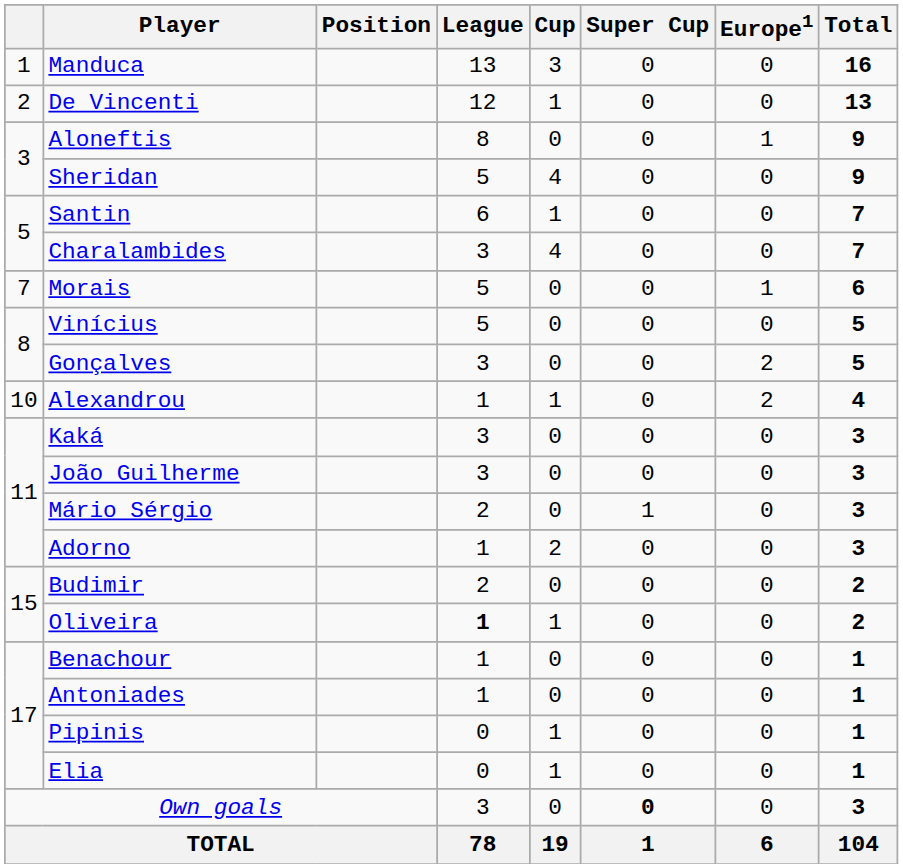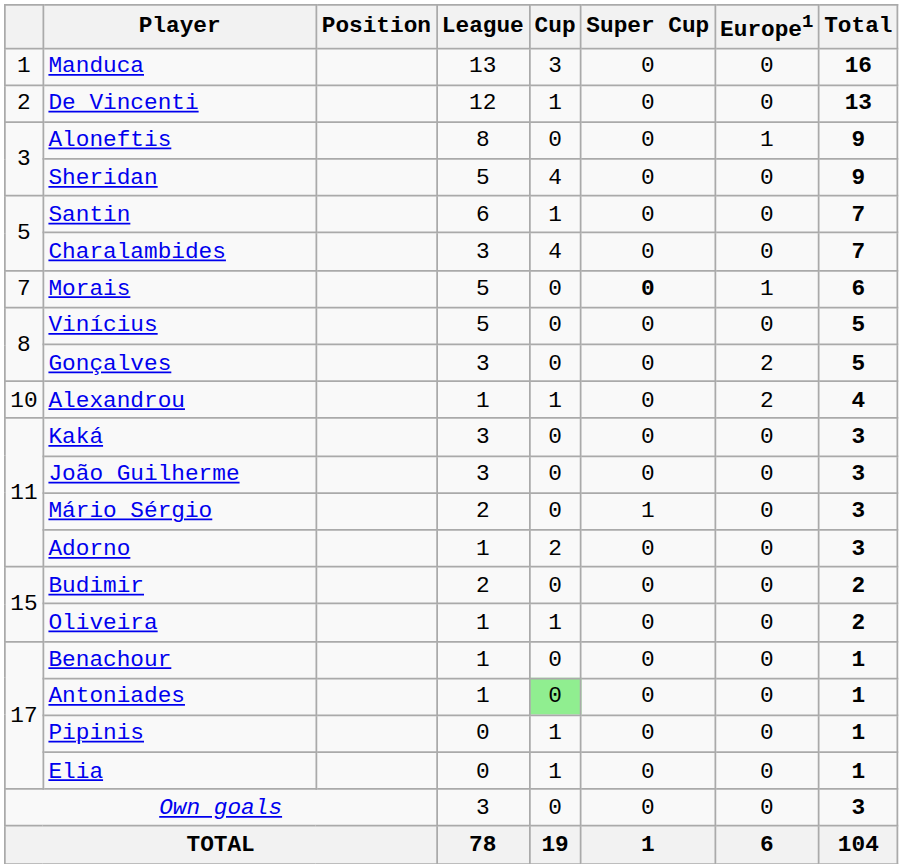Morais | Super Cup: normal -> bold
Oliveira | League: bold -> normal
Antoniades | Cup: no background -> lightgreen background
Own goals | Super Cup: bold -> normal
